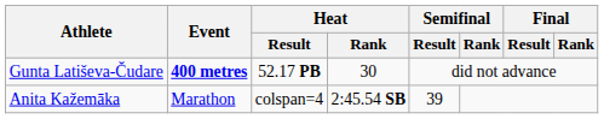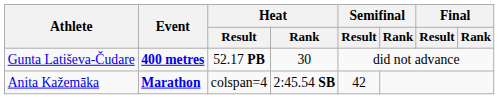Anita Kažemāka | Event: normal -> bold
Anita Kažemāka | Semifinal / Result: 39 -> 42
